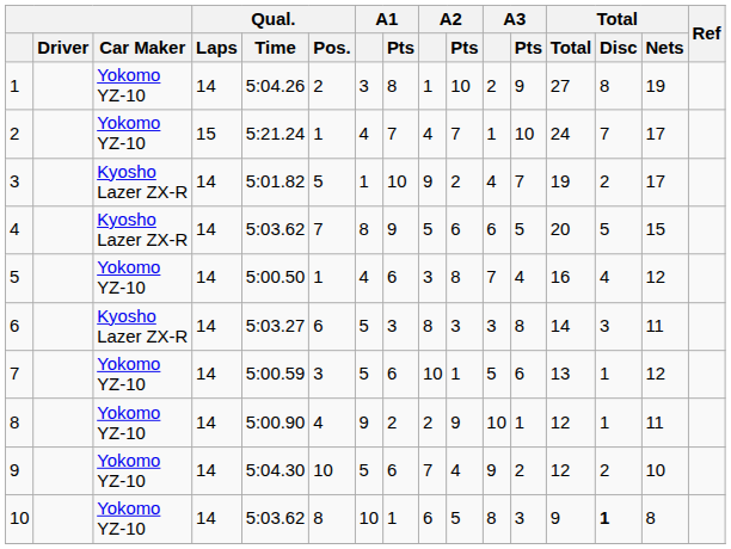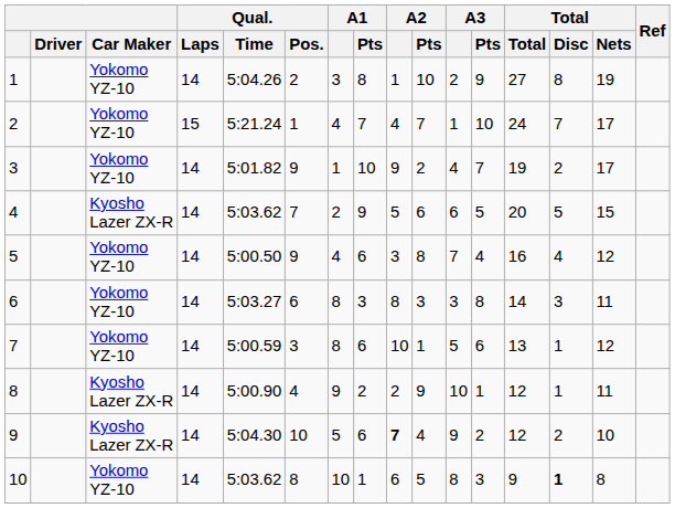row 5 | Car Maker: Kyosho Lazer ZX-R -> Yokomo YZ-10
row 5 | Qual. / Pos.: 5 -> 9
row 6 | A1: 8 -> 2
row 7 | Qual. / Pos.: 1 -> 9
row 8 | Car Maker: Kyosho Lazer ZX-R -> Yokomo YZ-10
row 8 | A1: 5 -> 8
row 9 | A1: 5 -> 8
row 10 | Car Maker: Yokomo YZ-10 -> Kyosho Lazer ZX-R
row 11 | Car Maker: Yokomo YZ-10 -> Kyosho Lazer ZX-R
row 11 | A2: normal -> bold
